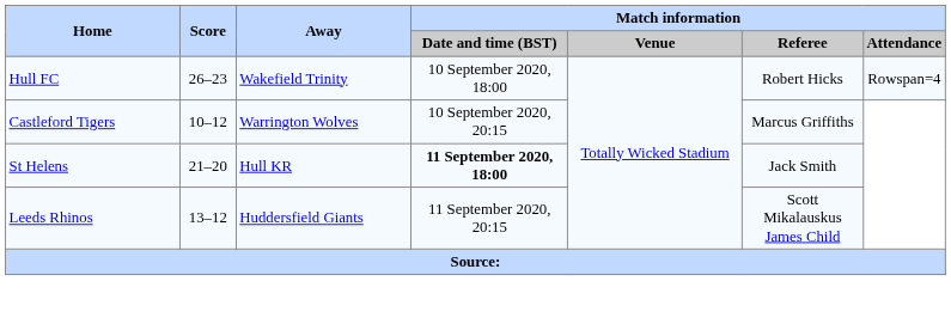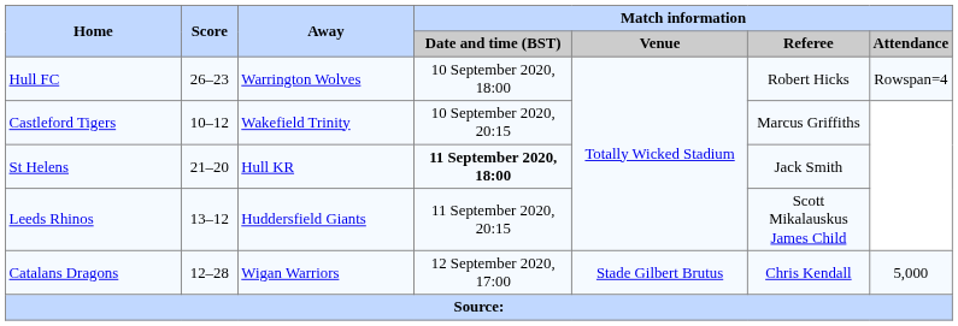Hull FC | Away: Wakefield Trinity -> Warrington Wolves
Castleford Tigers | Away: Warrington Wolves -> Wakefield Trinity
+ row: Catalans Dragons | 12–28 | Wigan Warriors | 12 September 2020, 17:00 | Stade Gilbert Brutus | Chris Kendall | 5,000
